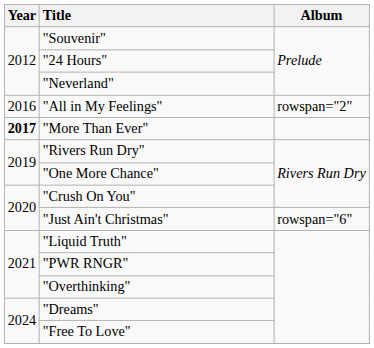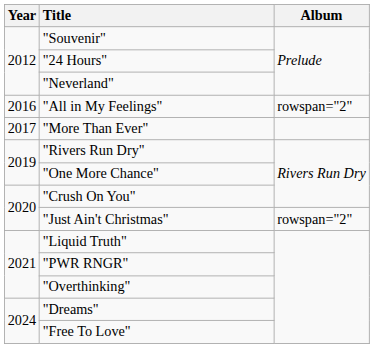"More Than Ever" | Year: bold -> normal
"Just Ain't Christmas" | Album: rowspan="6" -> rowspan="2"
